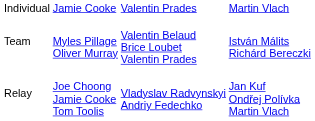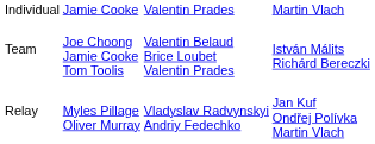Team | column 2: Myles Pillage Oliver Murray -> Joe Choong Jamie Cooke Tom Toolis
Relay | column 2: Joe Choong Jamie Cooke Tom Toolis -> Myles Pillage Oliver Murray
